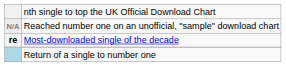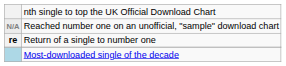row 3 | column 2: Most-downloaded single of the decade -> Return of a single to number one
row 4 | column 2: Return of a single to number one -> Most-downloaded single of the decade
